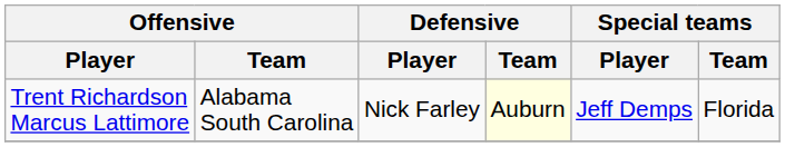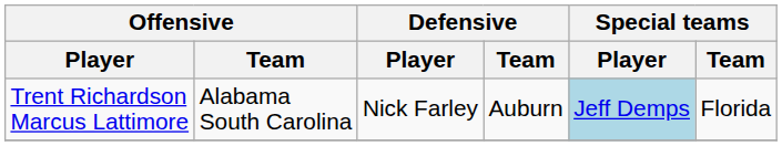Trent Richardson Marcus Lattimore | Defensive / Team: lightyellow background -> no background
Trent Richardson Marcus Lattimore | Special teams / Player: no background -> lightblue background
